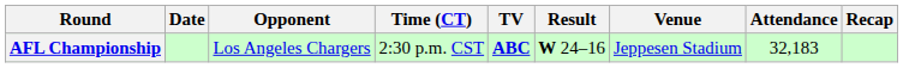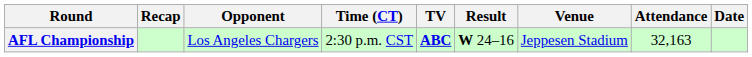columns swapped: Date <-> Recap
AFL Championship | Attendance: 32,183 -> 32,163
